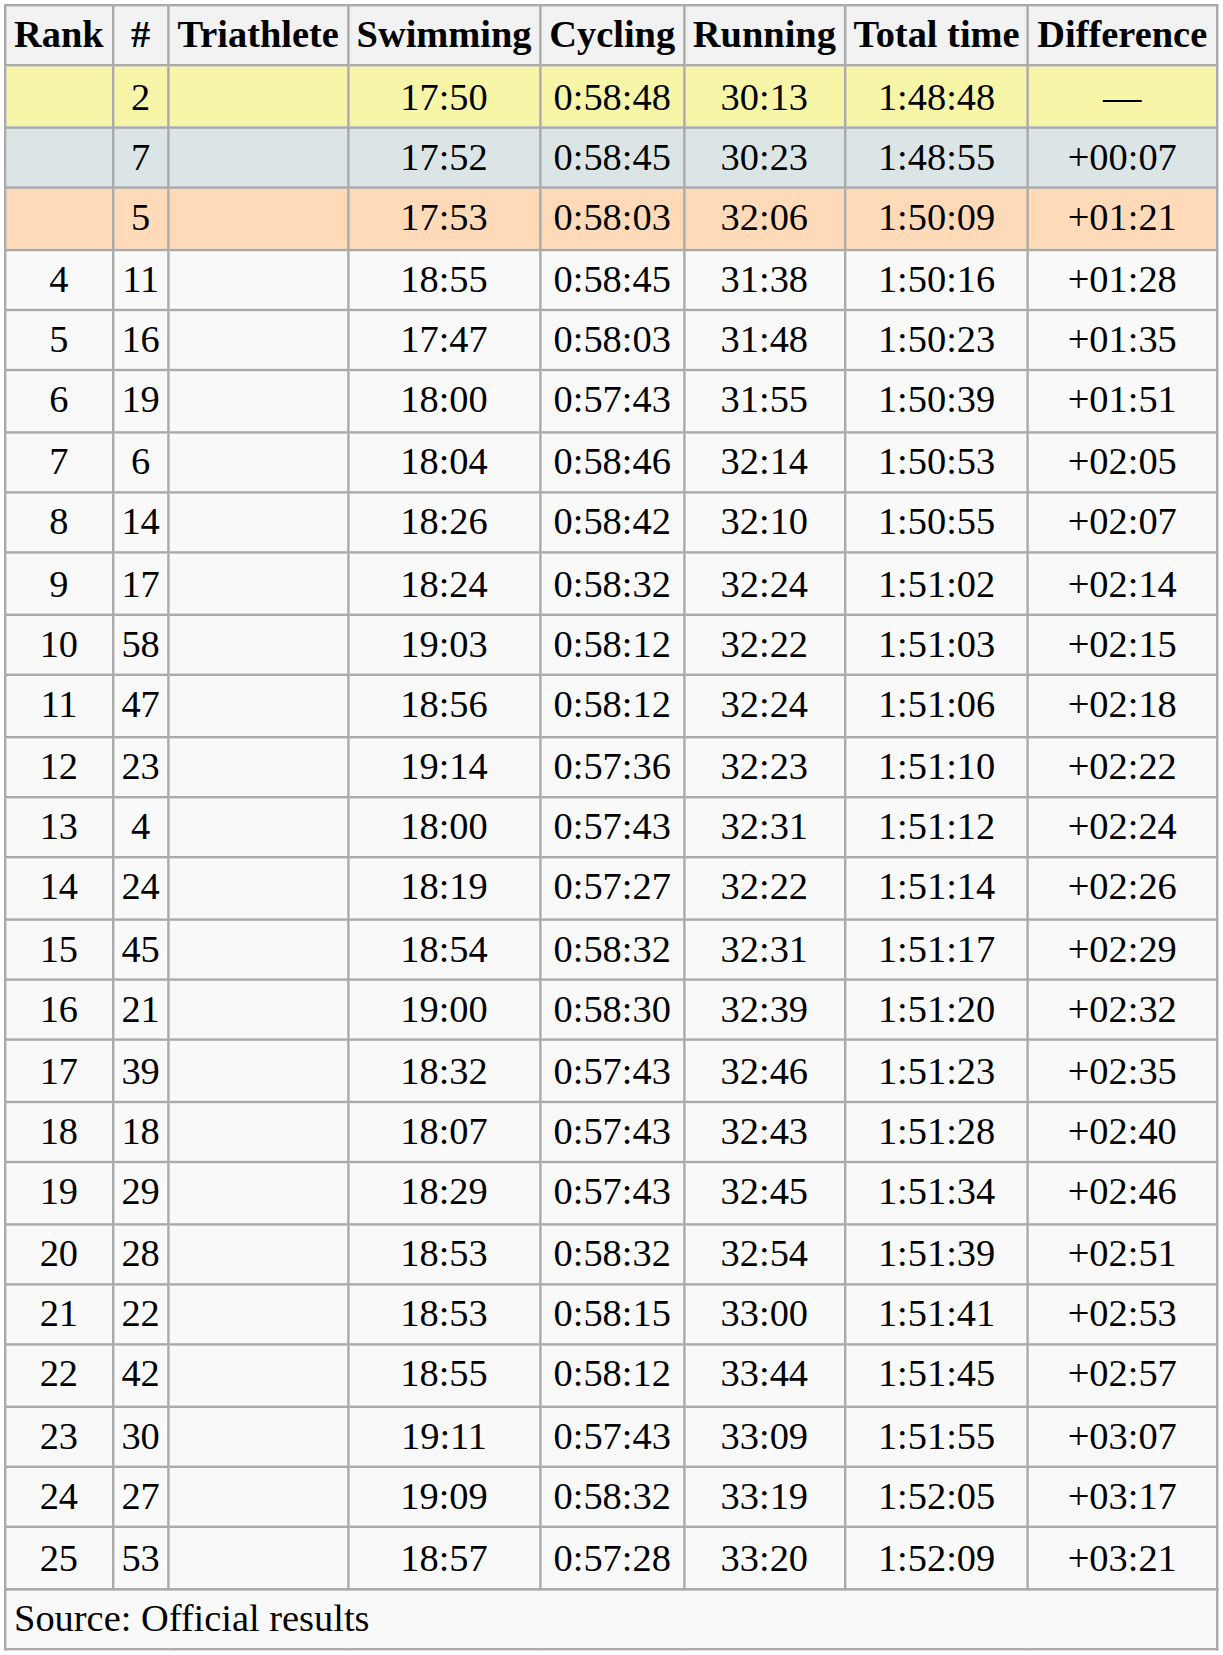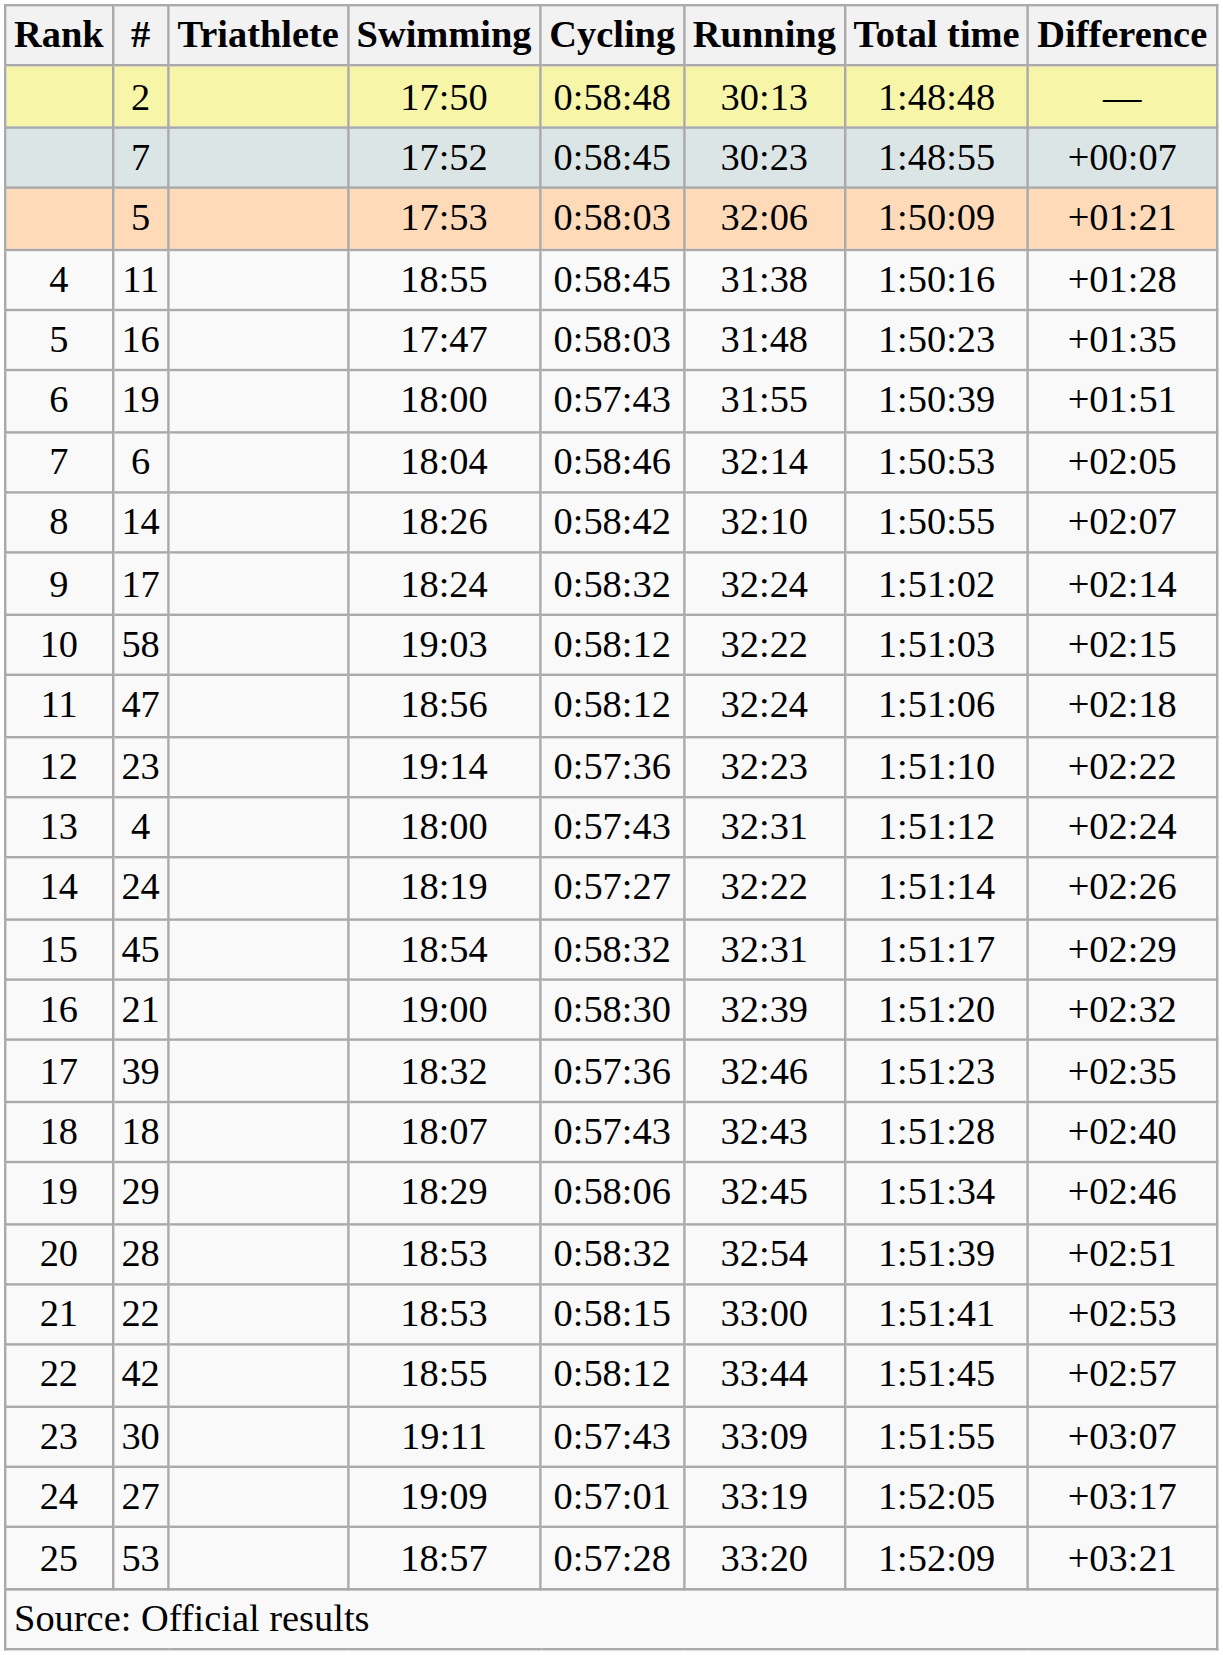39 | Cycling: 0:57:43 -> 0:57:36
29 | Cycling: 0:57:43 -> 0:58:06
27 | Cycling: 0:58:32 -> 0:57:01
